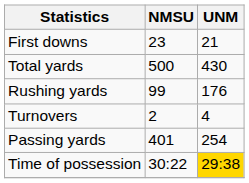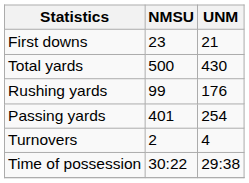rows swapped: Passing yards <-> Turnovers
Time of possession | UNM: gold background -> no background
